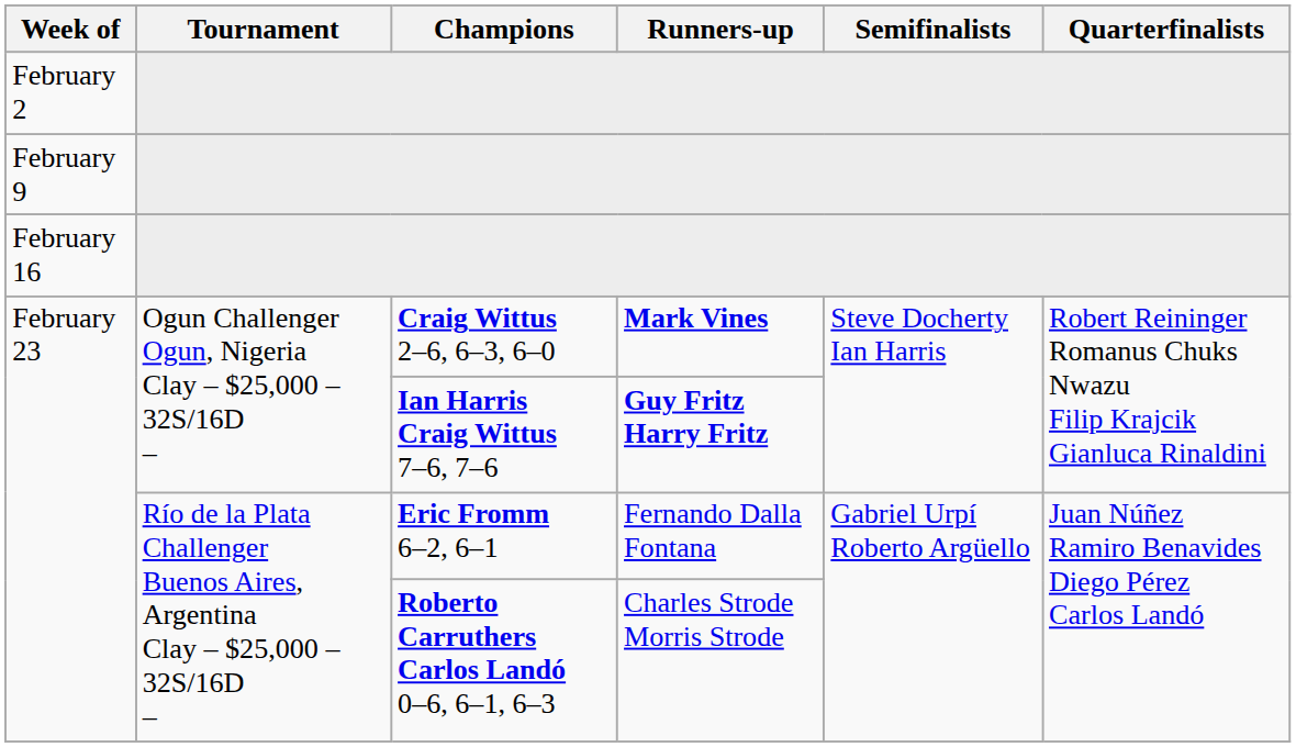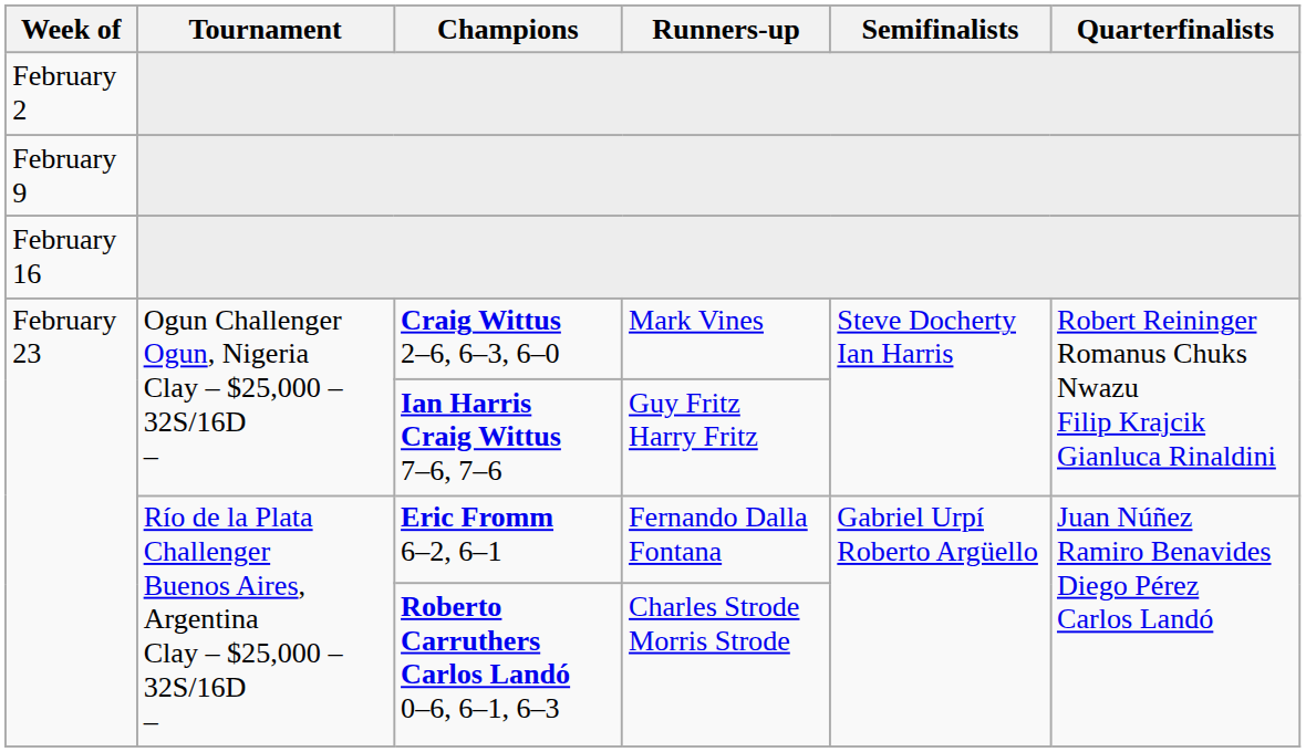Craig Wittus 2–6, 6–3, 6–0 | Runners-up: bold -> normal
Ian Harris Craig Wittus 7–6, 7–6 | Runners-up: bold -> normal
